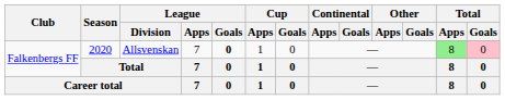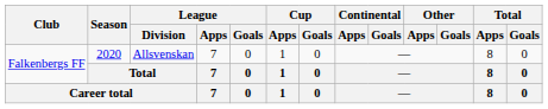Falkenbergs FF / Allsvenskan | League / Goals: bold -> normal
Falkenbergs FF / Allsvenskan | Total / Apps: lightgreen background -> no background
Falkenbergs FF / Allsvenskan | Total / Goals: pink background -> no background
